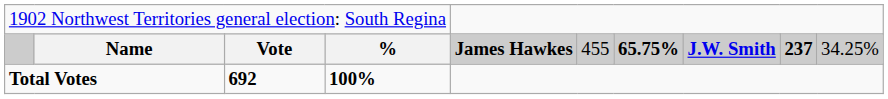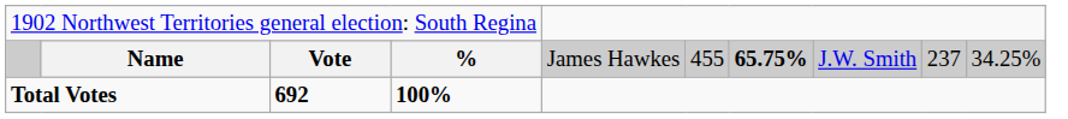row 2 | column 5: bold -> normal
row 2 | column 8: bold -> normal
row 2 | column 9: bold -> normal
